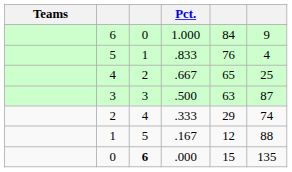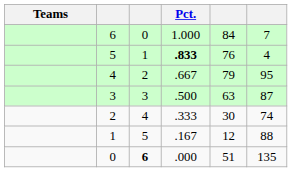row 2 | column 6: 9 -> 7
row 3 | Pct.: normal -> bold
row 4 | column 5: 65 -> 79
row 4 | column 6: 25 -> 95
row 6 | column 5: 29 -> 30
row 8 | column 5: 15 -> 51
